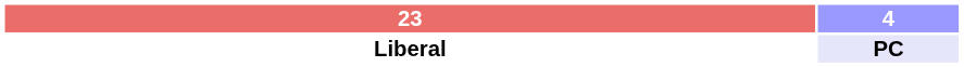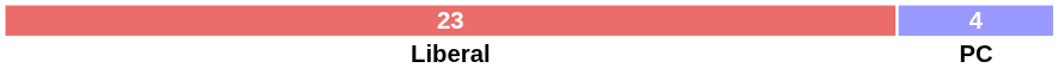Liberal | 4: lavender background -> no background
